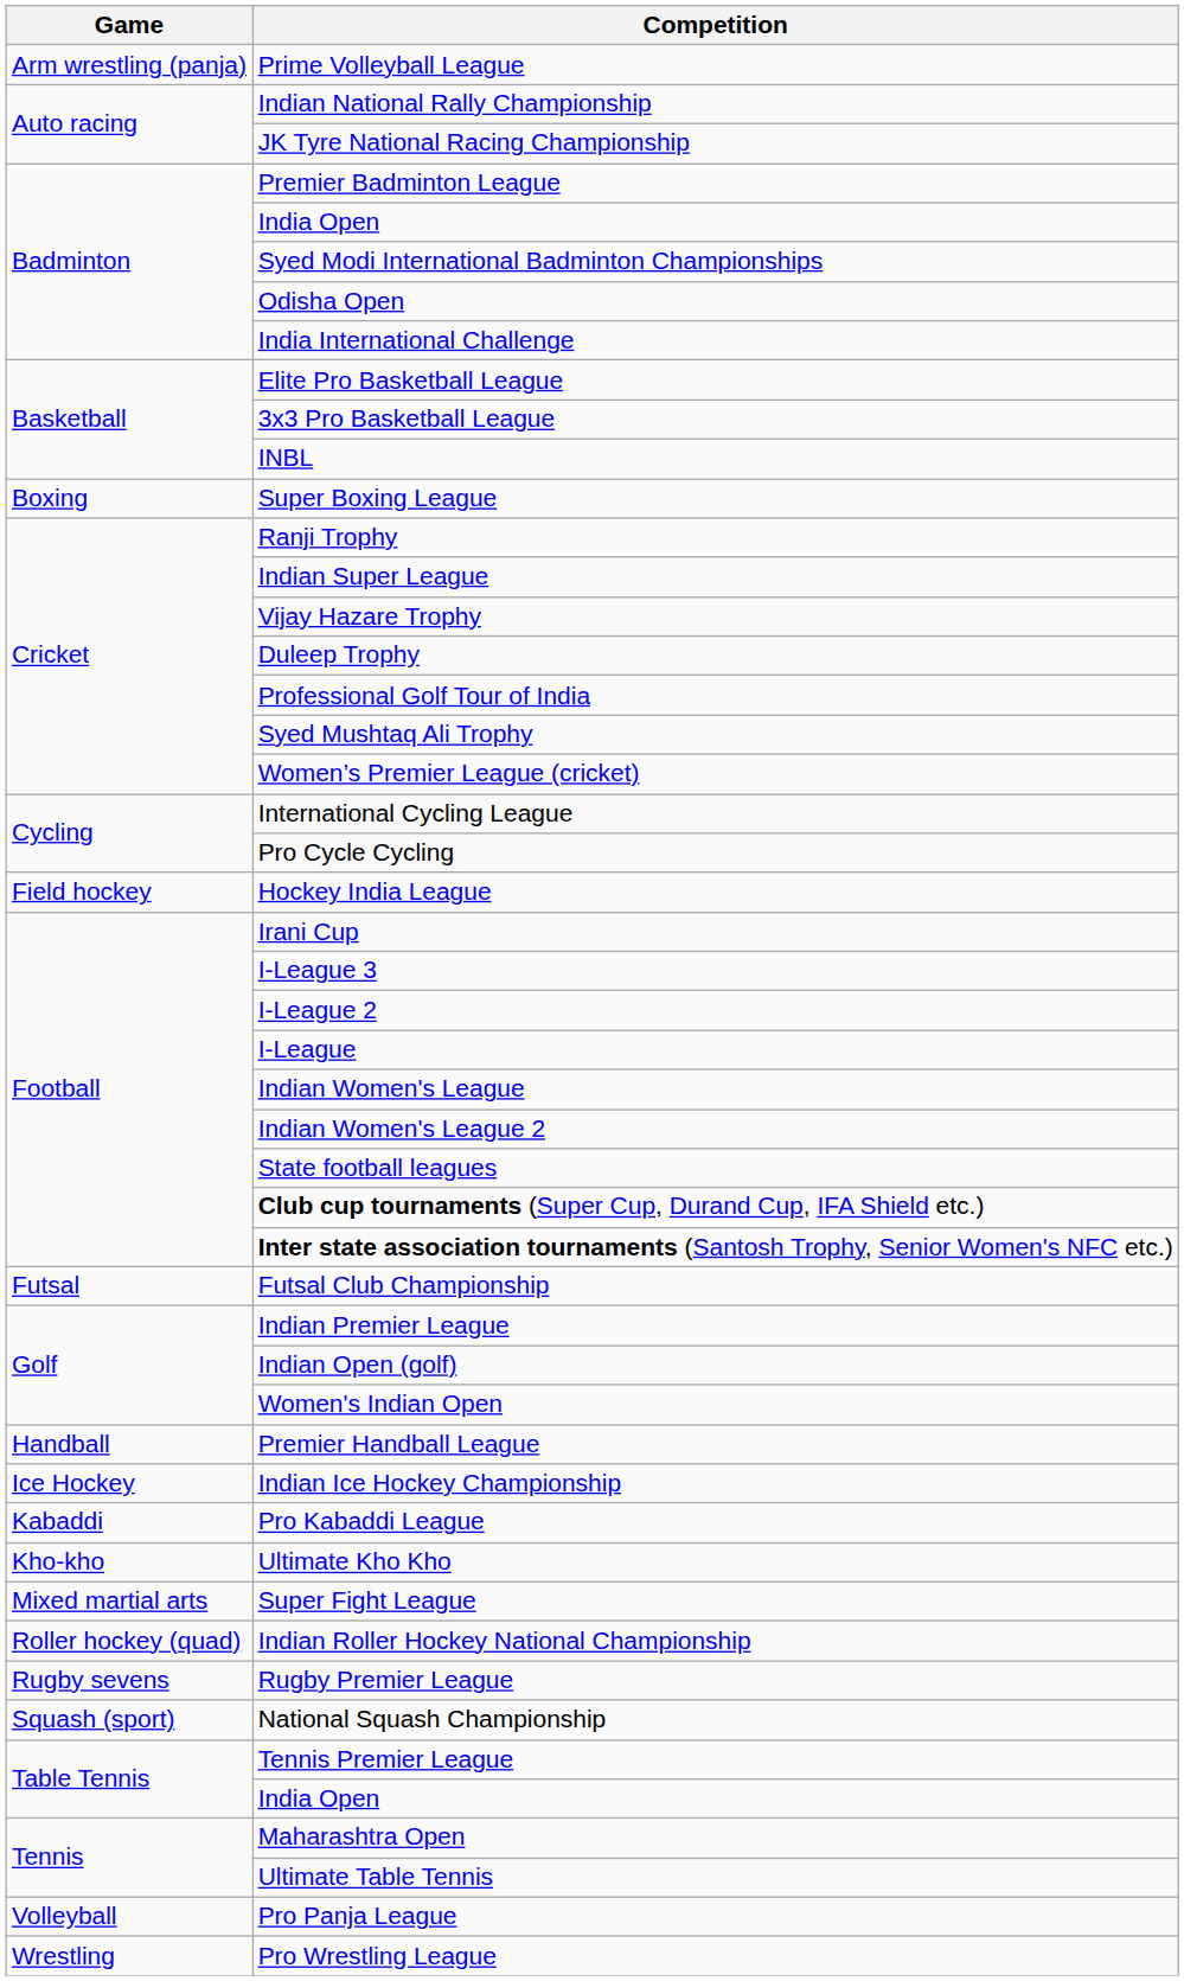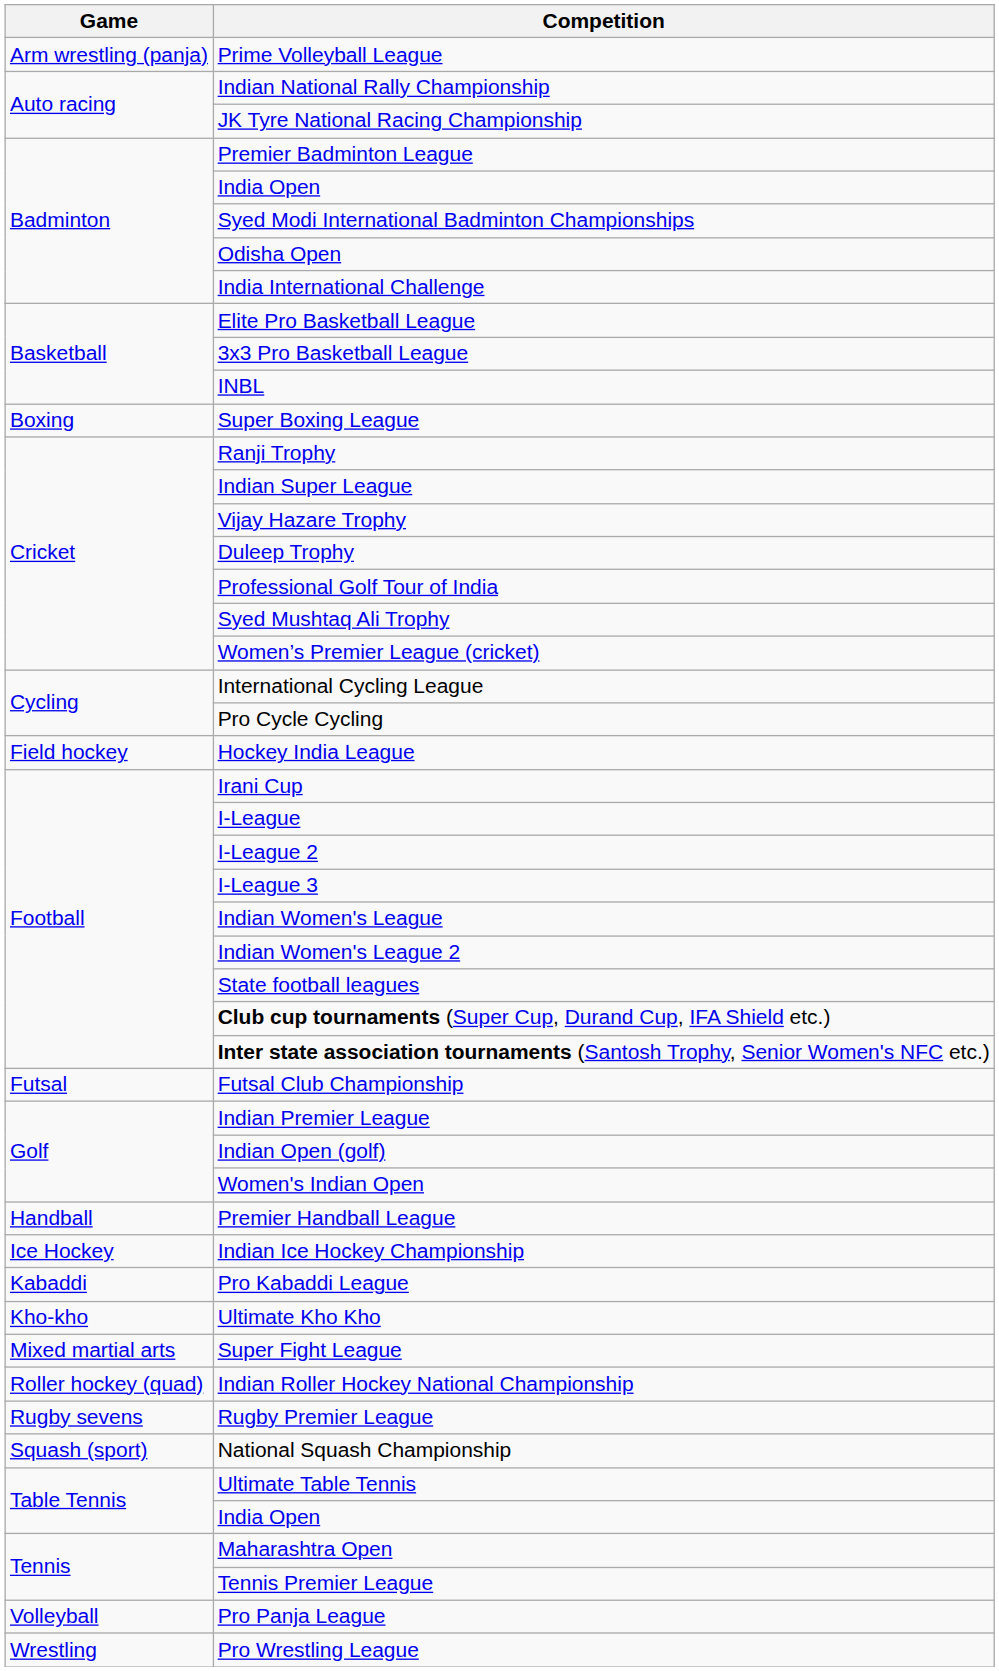row 25 | Competition: I-League 3 -> I-League
row 27 | Competition: I-League -> I-League 3
row 45 | Competition: Tennis Premier League -> Ultimate Table Tennis
row 48 | Competition: Ultimate Table Tennis -> Tennis Premier League
